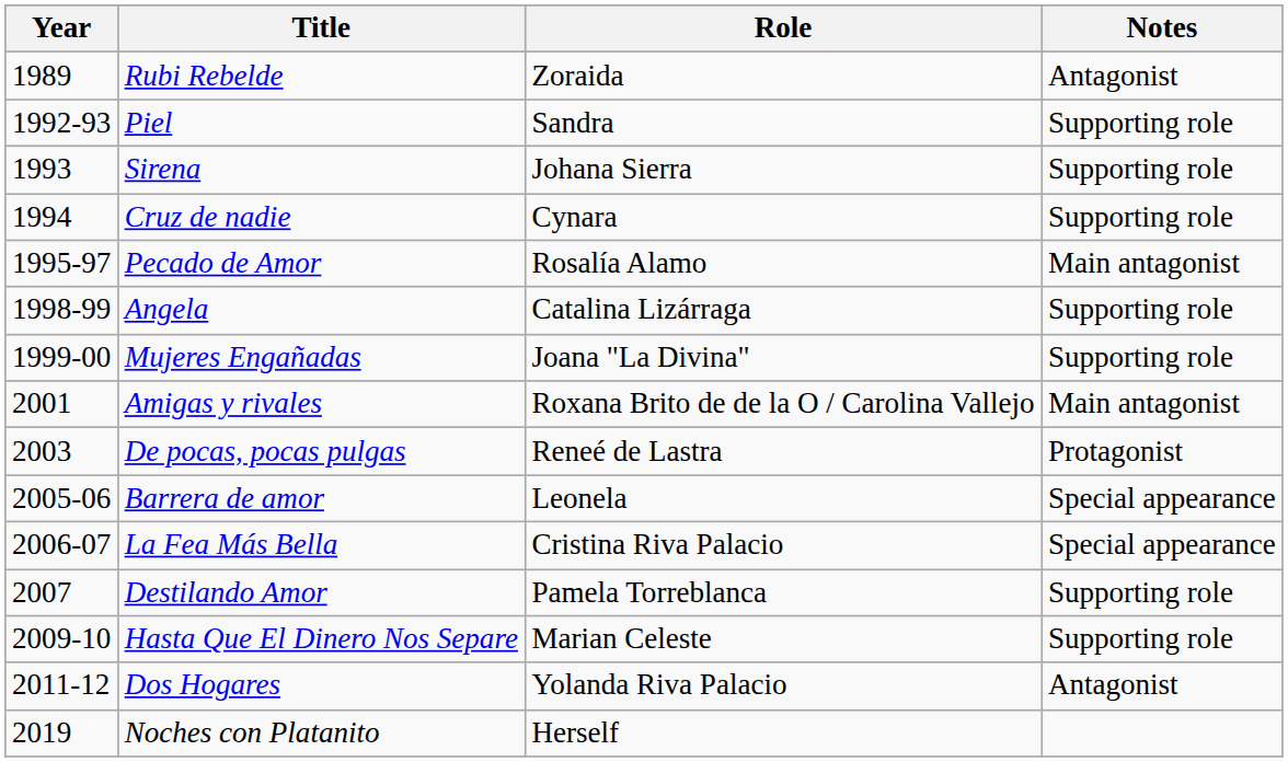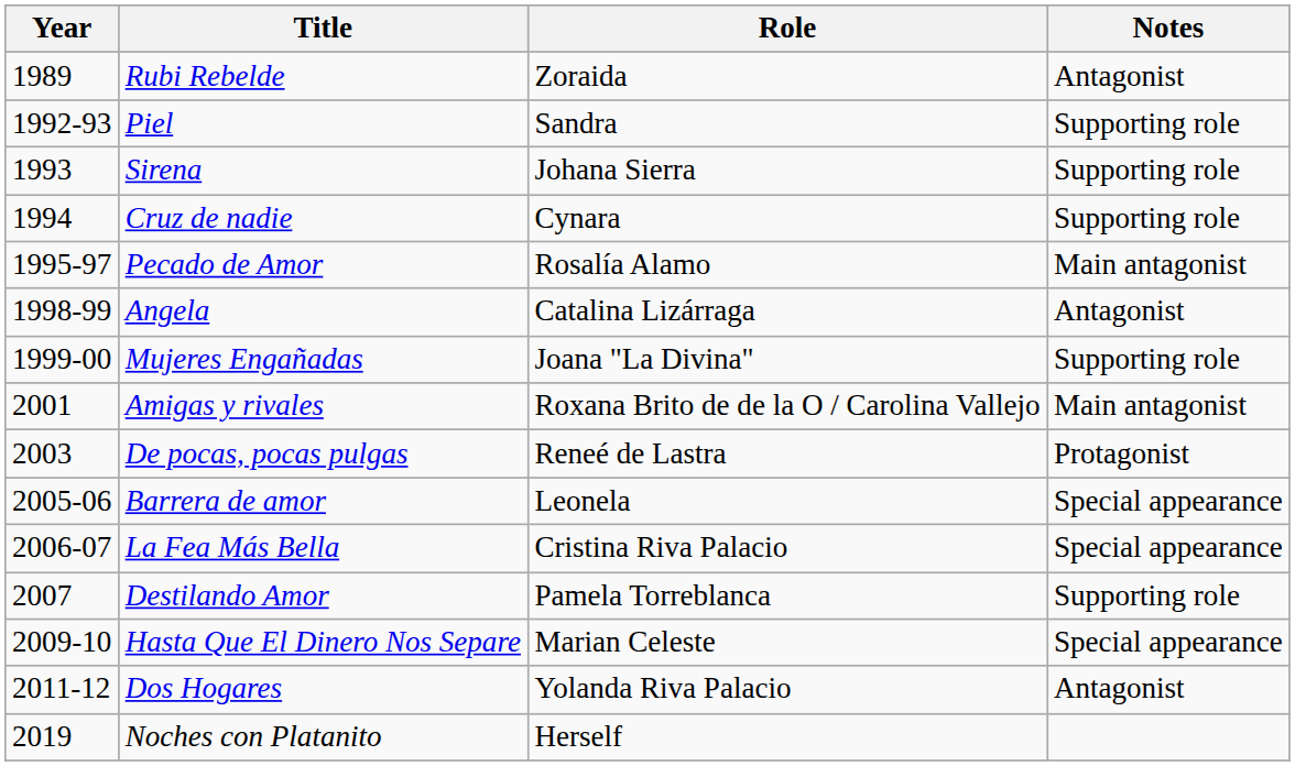Angela | Notes: Supporting role -> Antagonist
Hasta Que El Dinero Nos Separe | Notes: Supporting role -> Special appearance
